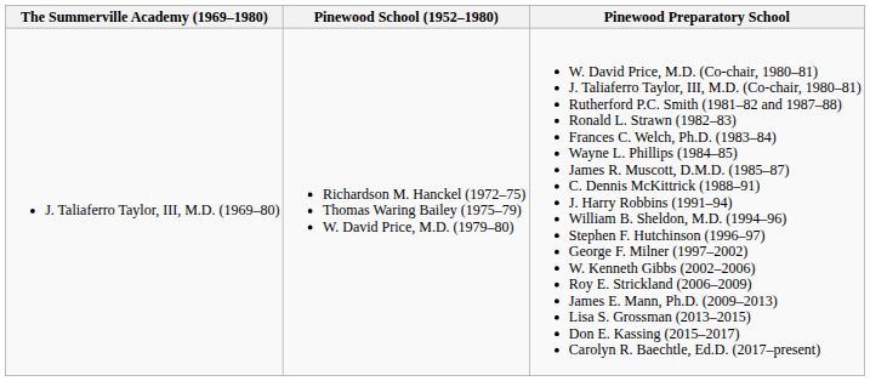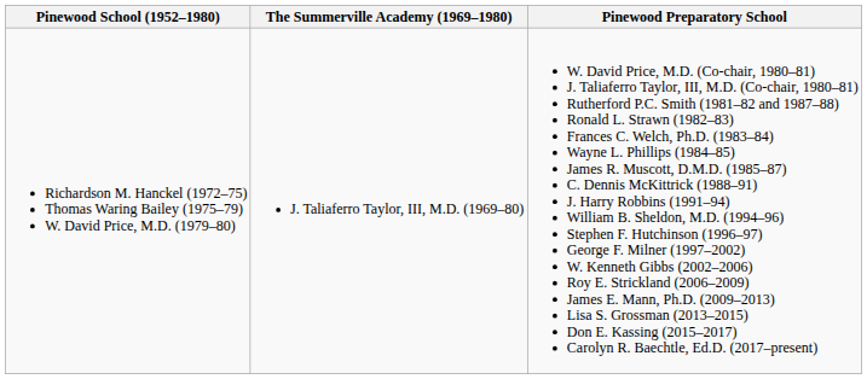columns swapped: Pinewood School (1952–1980) <-> The Summerville Academy (1969–1980)
